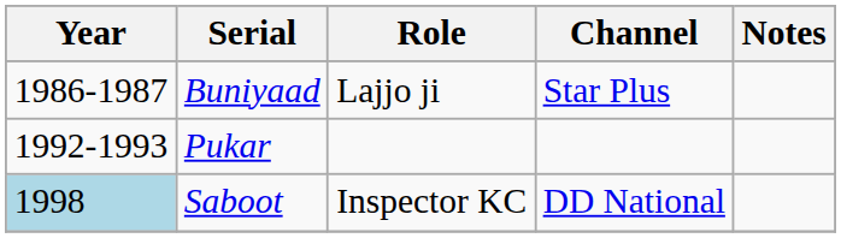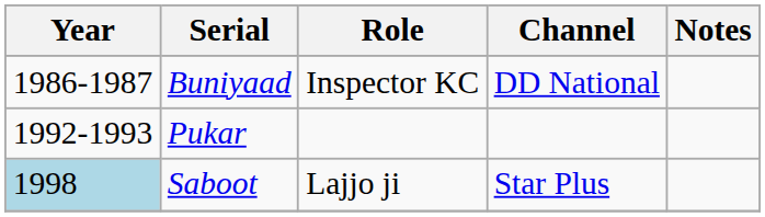Buniyaad | Role: Lajjo ji -> Inspector KC
Buniyaad | Channel: Star Plus -> DD National
Saboot | Role: Inspector KC -> Lajjo ji
Saboot | Channel: DD National -> Star Plus
